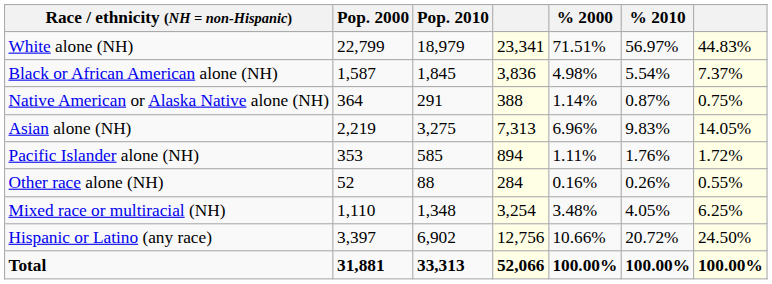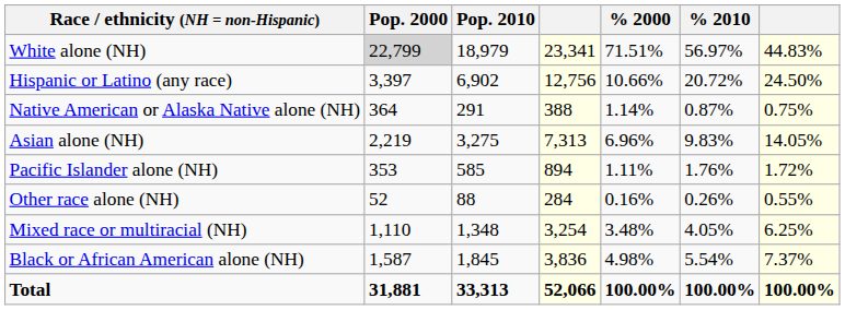White alone (NH) | Pop. 2000: no background -> lightgrey background
rows swapped: Black or African American alone (NH) <-> Hispanic or Latino (any race)
